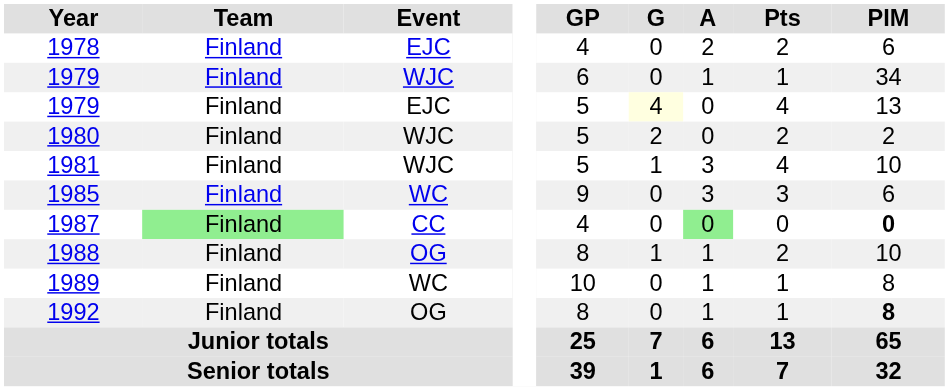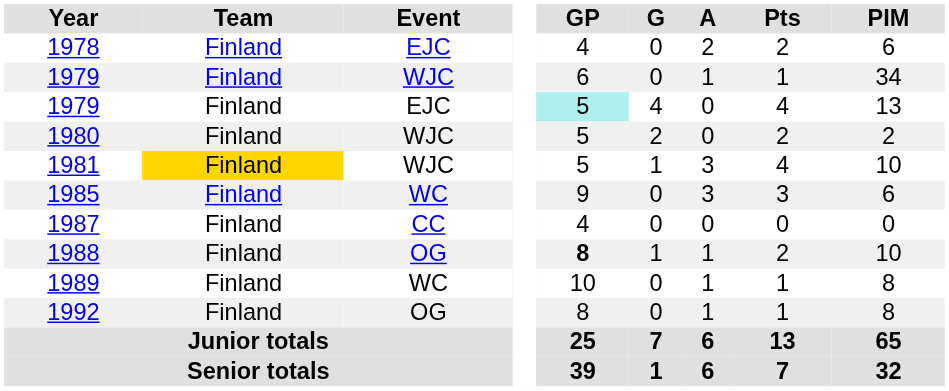1979 / EJC | GP: no background -> paleturquoise background
1979 / EJC | G: lightyellow background -> no background
1981 | Team: no background -> gold background
1987 | Team: lightgreen background -> no background
1987 | A: lightgreen background -> no background
1987 | PIM: bold -> normal
1988 | GP: normal -> bold
1992 | PIM: bold -> normal
